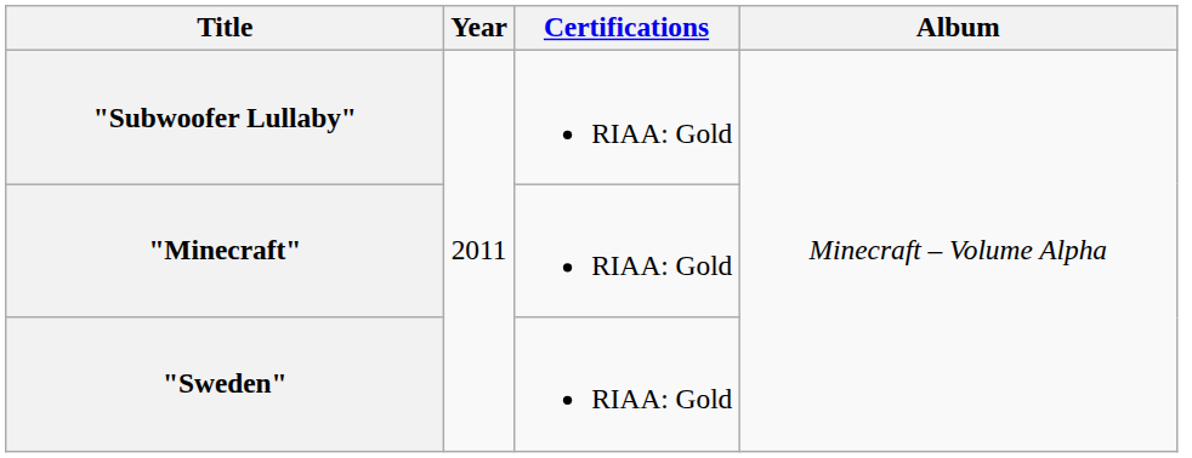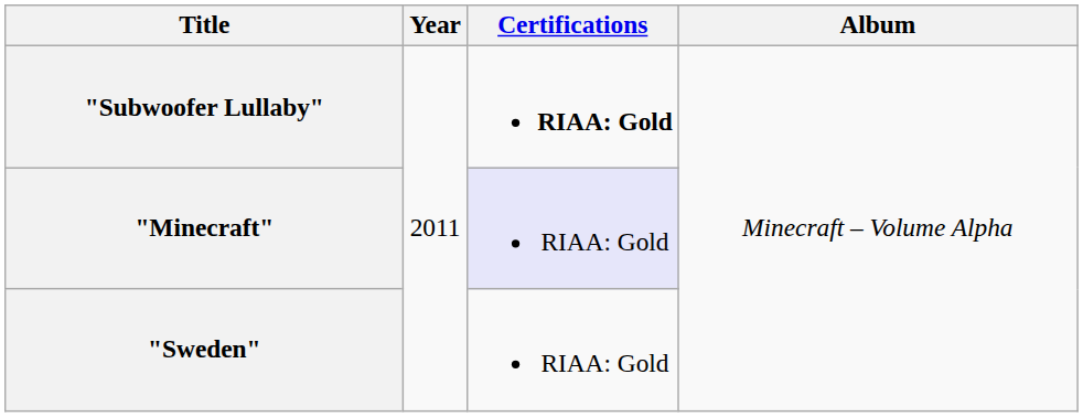"Subwoofer Lullaby" | Certifications: normal -> bold
"Minecraft" | Certifications: no background -> lavender background
